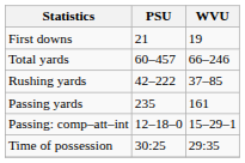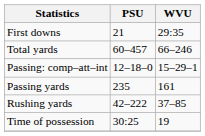First downs | WVU: 19 -> 29:35
rows swapped: Rushing yards <-> Passing: comp–att–int
Time of possession | WVU: 29:35 -> 19
